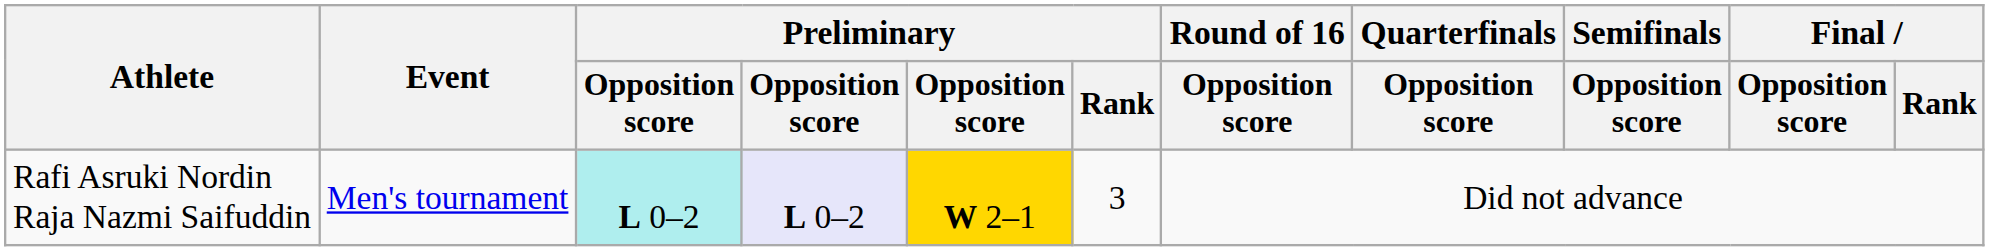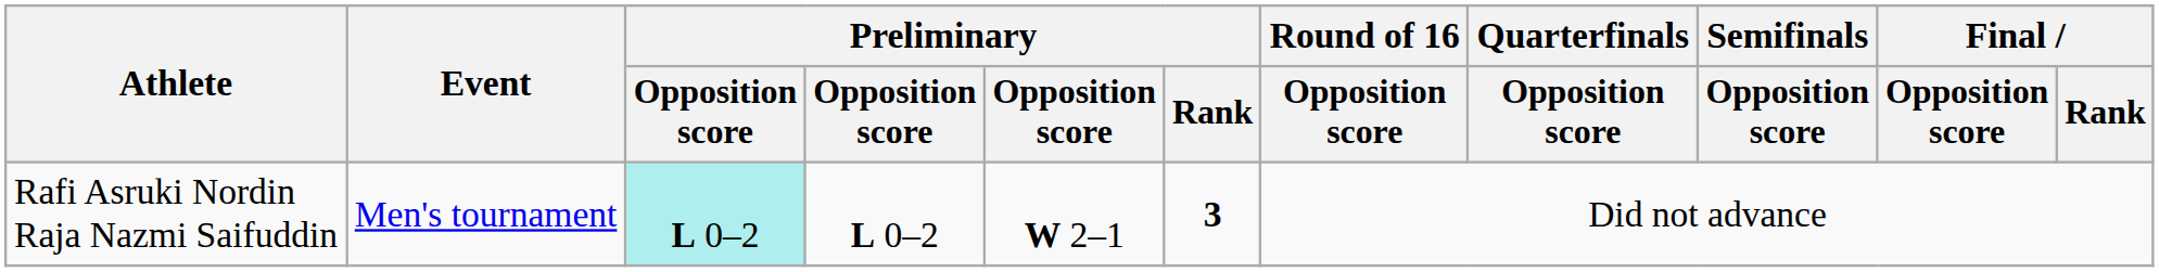Rafi Asruki Nordin Raja Nazmi Saifuddin | column 4: lavender background -> no background
Rafi Asruki Nordin Raja Nazmi Saifuddin | column 5: gold background -> no background
Rafi Asruki Nordin Raja Nazmi Saifuddin | Preliminary / Rank: normal -> bold
